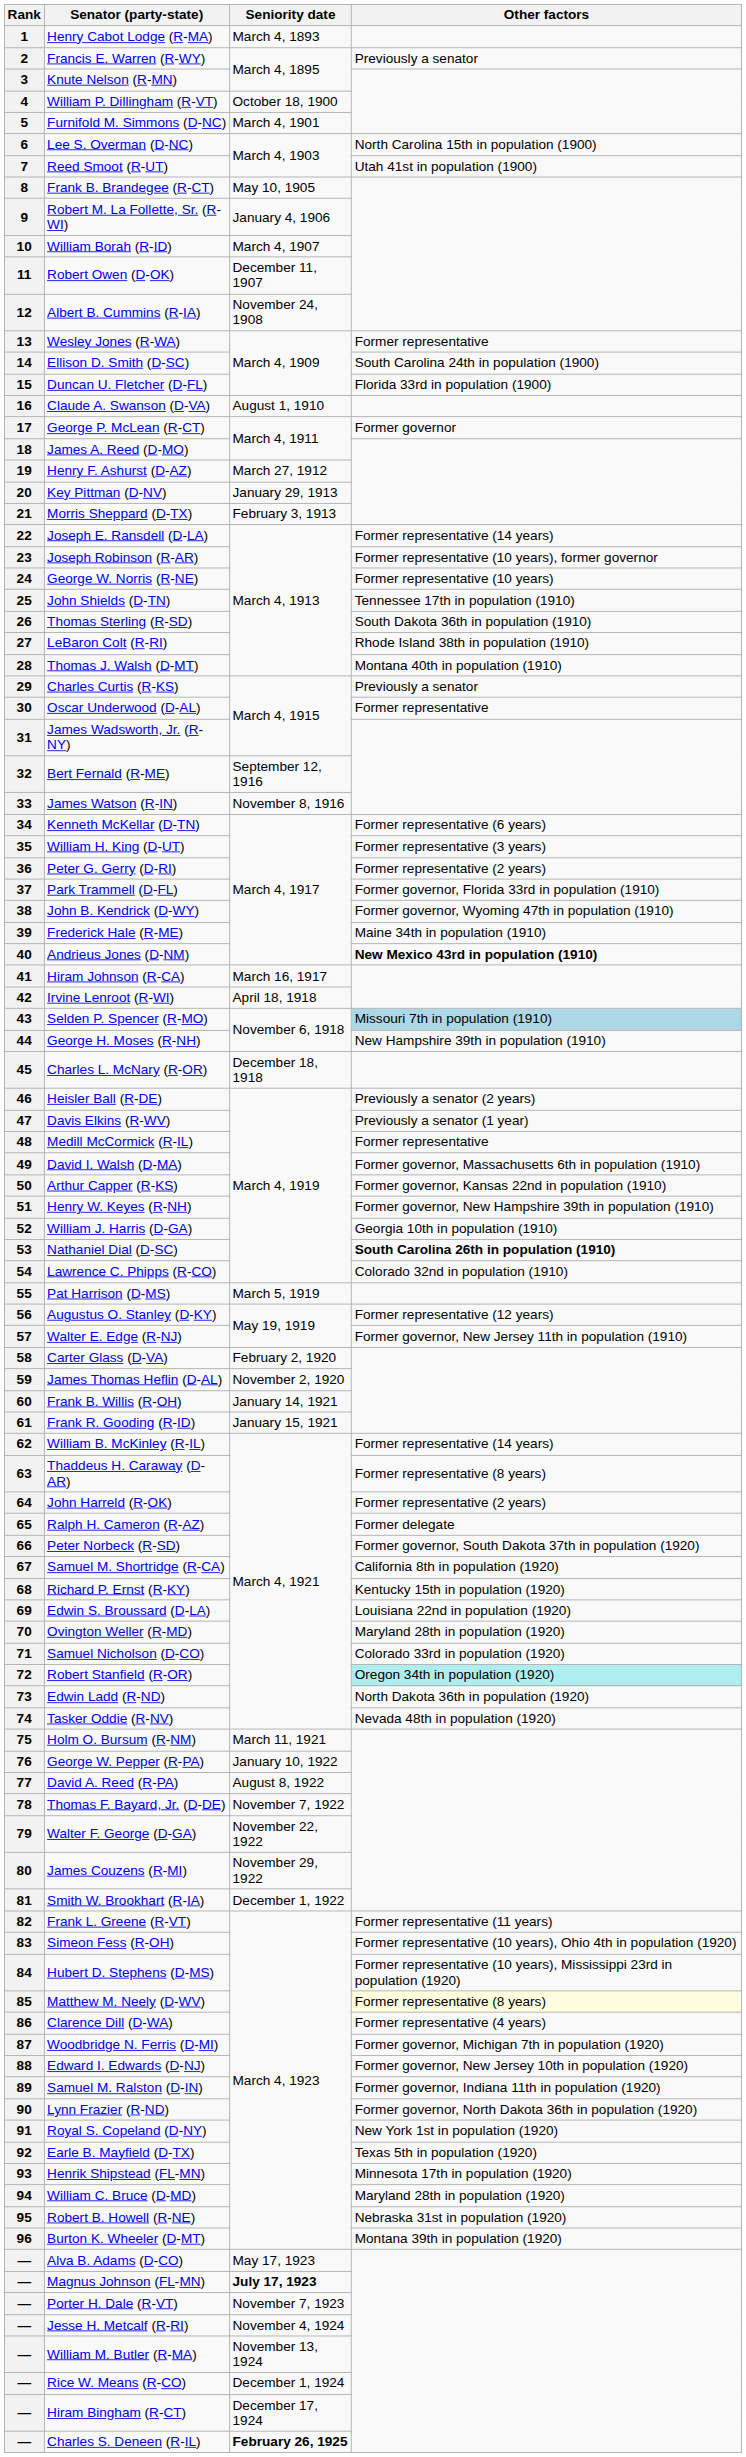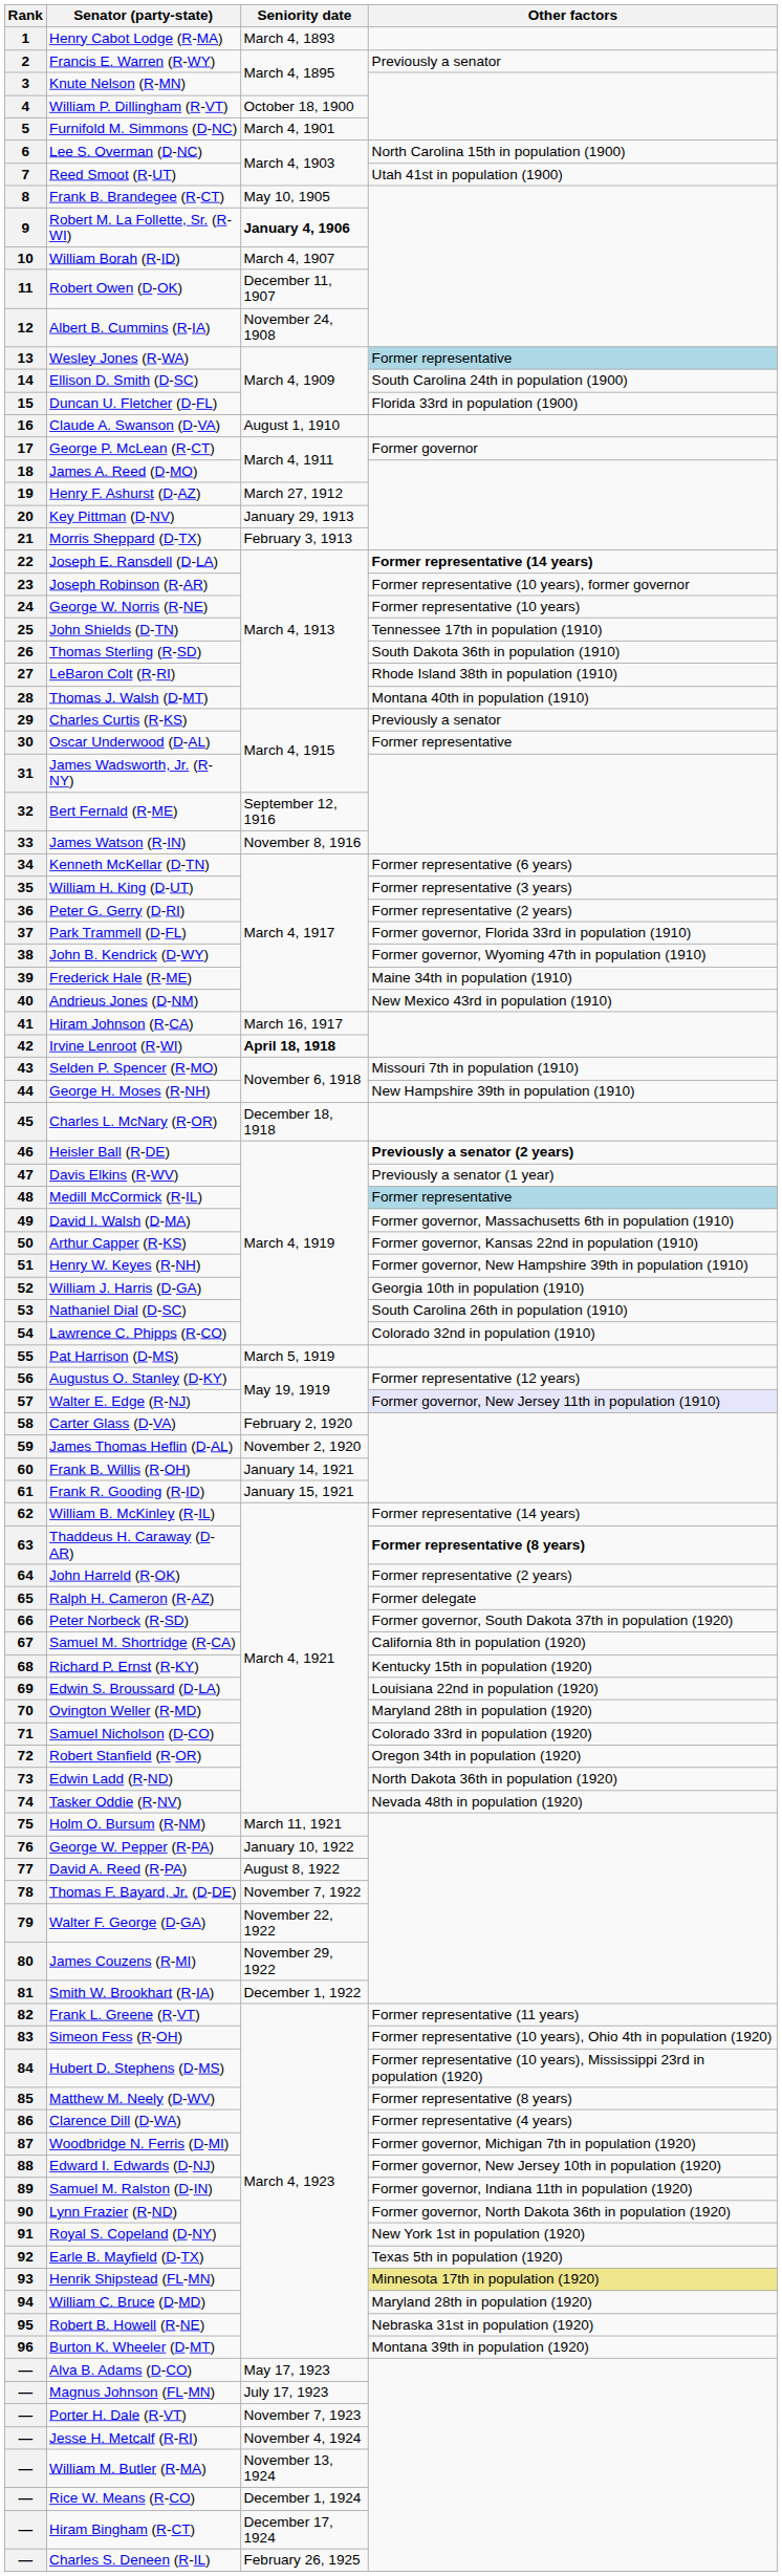9 | Seniority date: normal -> bold
13 | Other factors: no background -> lightblue background
22 | Other factors: normal -> bold
40 | Other factors: bold -> normal
42 | Seniority date: normal -> bold
43 | Other factors: lightblue background -> no background
46 | Other factors: normal -> bold
48 | Other factors: no background -> lightblue background
53 | Other factors: bold -> normal
57 | Other factors: no background -> lavender background
63 | Other factors: normal -> bold
72 | Other factors: paleturquoise background -> no background
85 | Other factors: lightyellow background -> no background
93 | Other factors: no background -> khaki background
— / Magnus Johnson (FL-MN) | Seniority date: bold -> normal
— / Charles S. Deneen (R-IL) | Seniority date: bold -> normal
